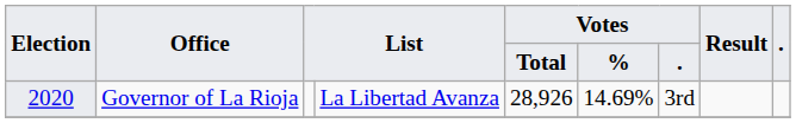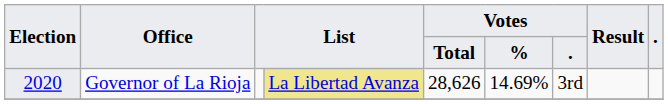Governor of La Rioja | column 4: no background -> khaki background
Governor of La Rioja | Votes / Total: 28,926 -> 28,626
